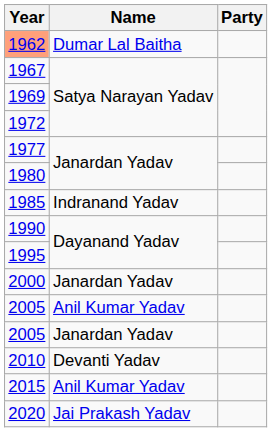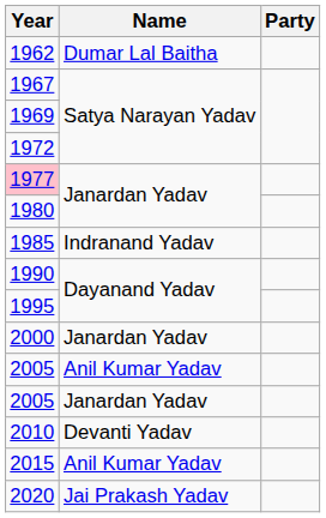1962 | Year: lightsalmon background -> no background
1977 | Year: no background -> pink background
